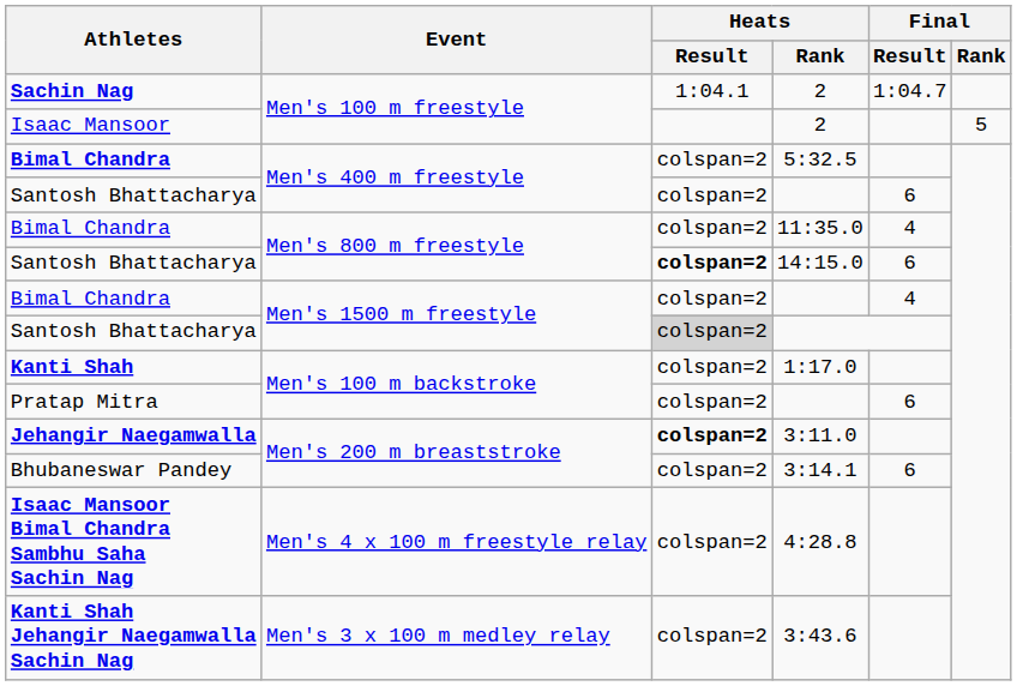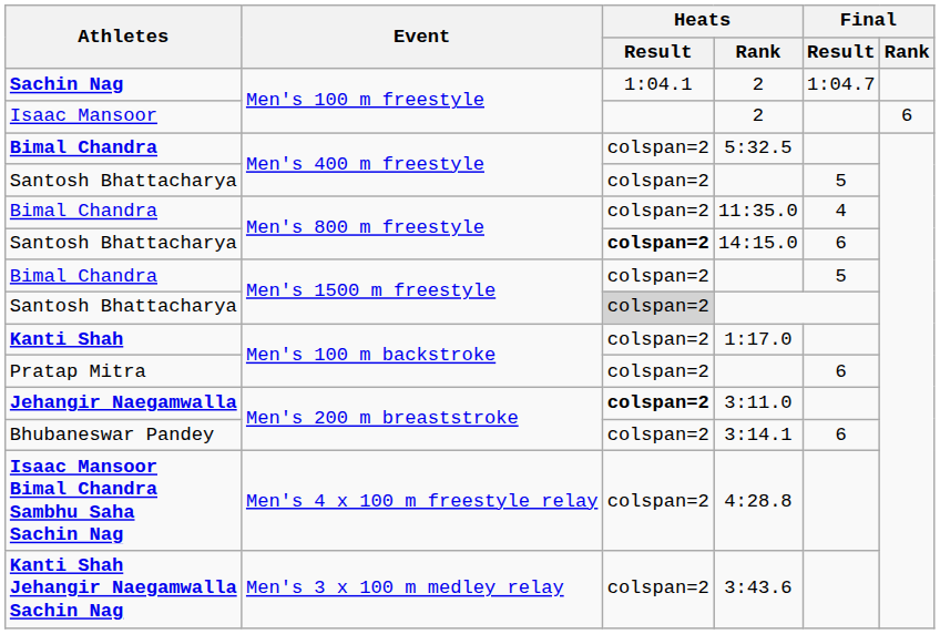Isaac Mansoor | Final / Rank: 5 -> 6
Santosh Bhattacharya / Men's 400 m freestyle | Final / Result: 6 -> 5
Bimal Chandra / Men's 1500 m freestyle | Final / Result: 4 -> 5
